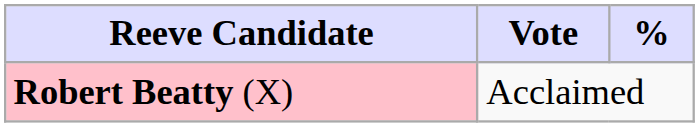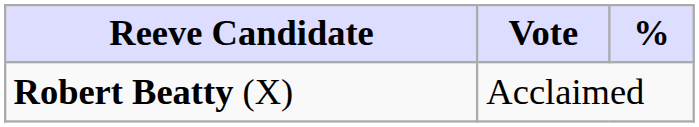Robert Beatty (X) | Reeve Candidate: pink background -> no background
